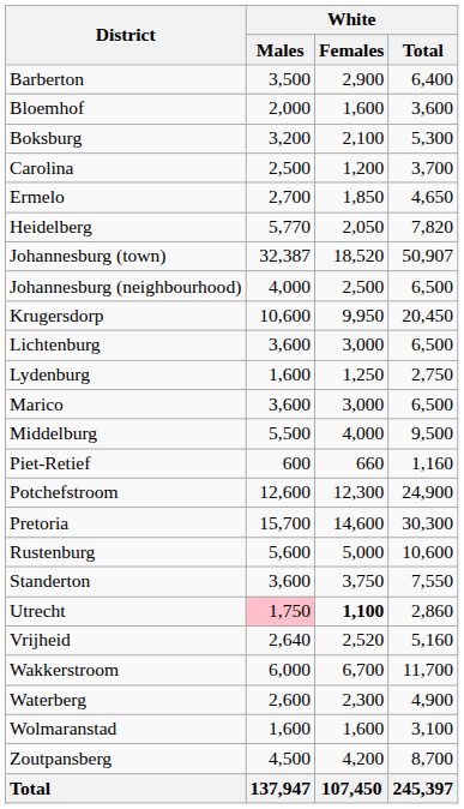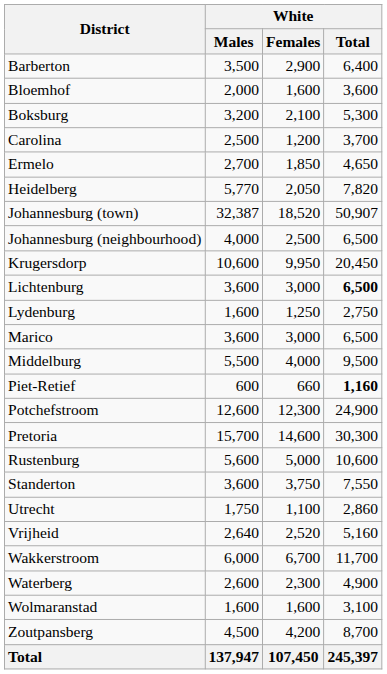Lichtenburg | White / Total: normal -> bold
Piet-Retief | White / Total: normal -> bold
Utrecht | White / Males: pink background -> no background
Utrecht | White / Females: bold -> normal
